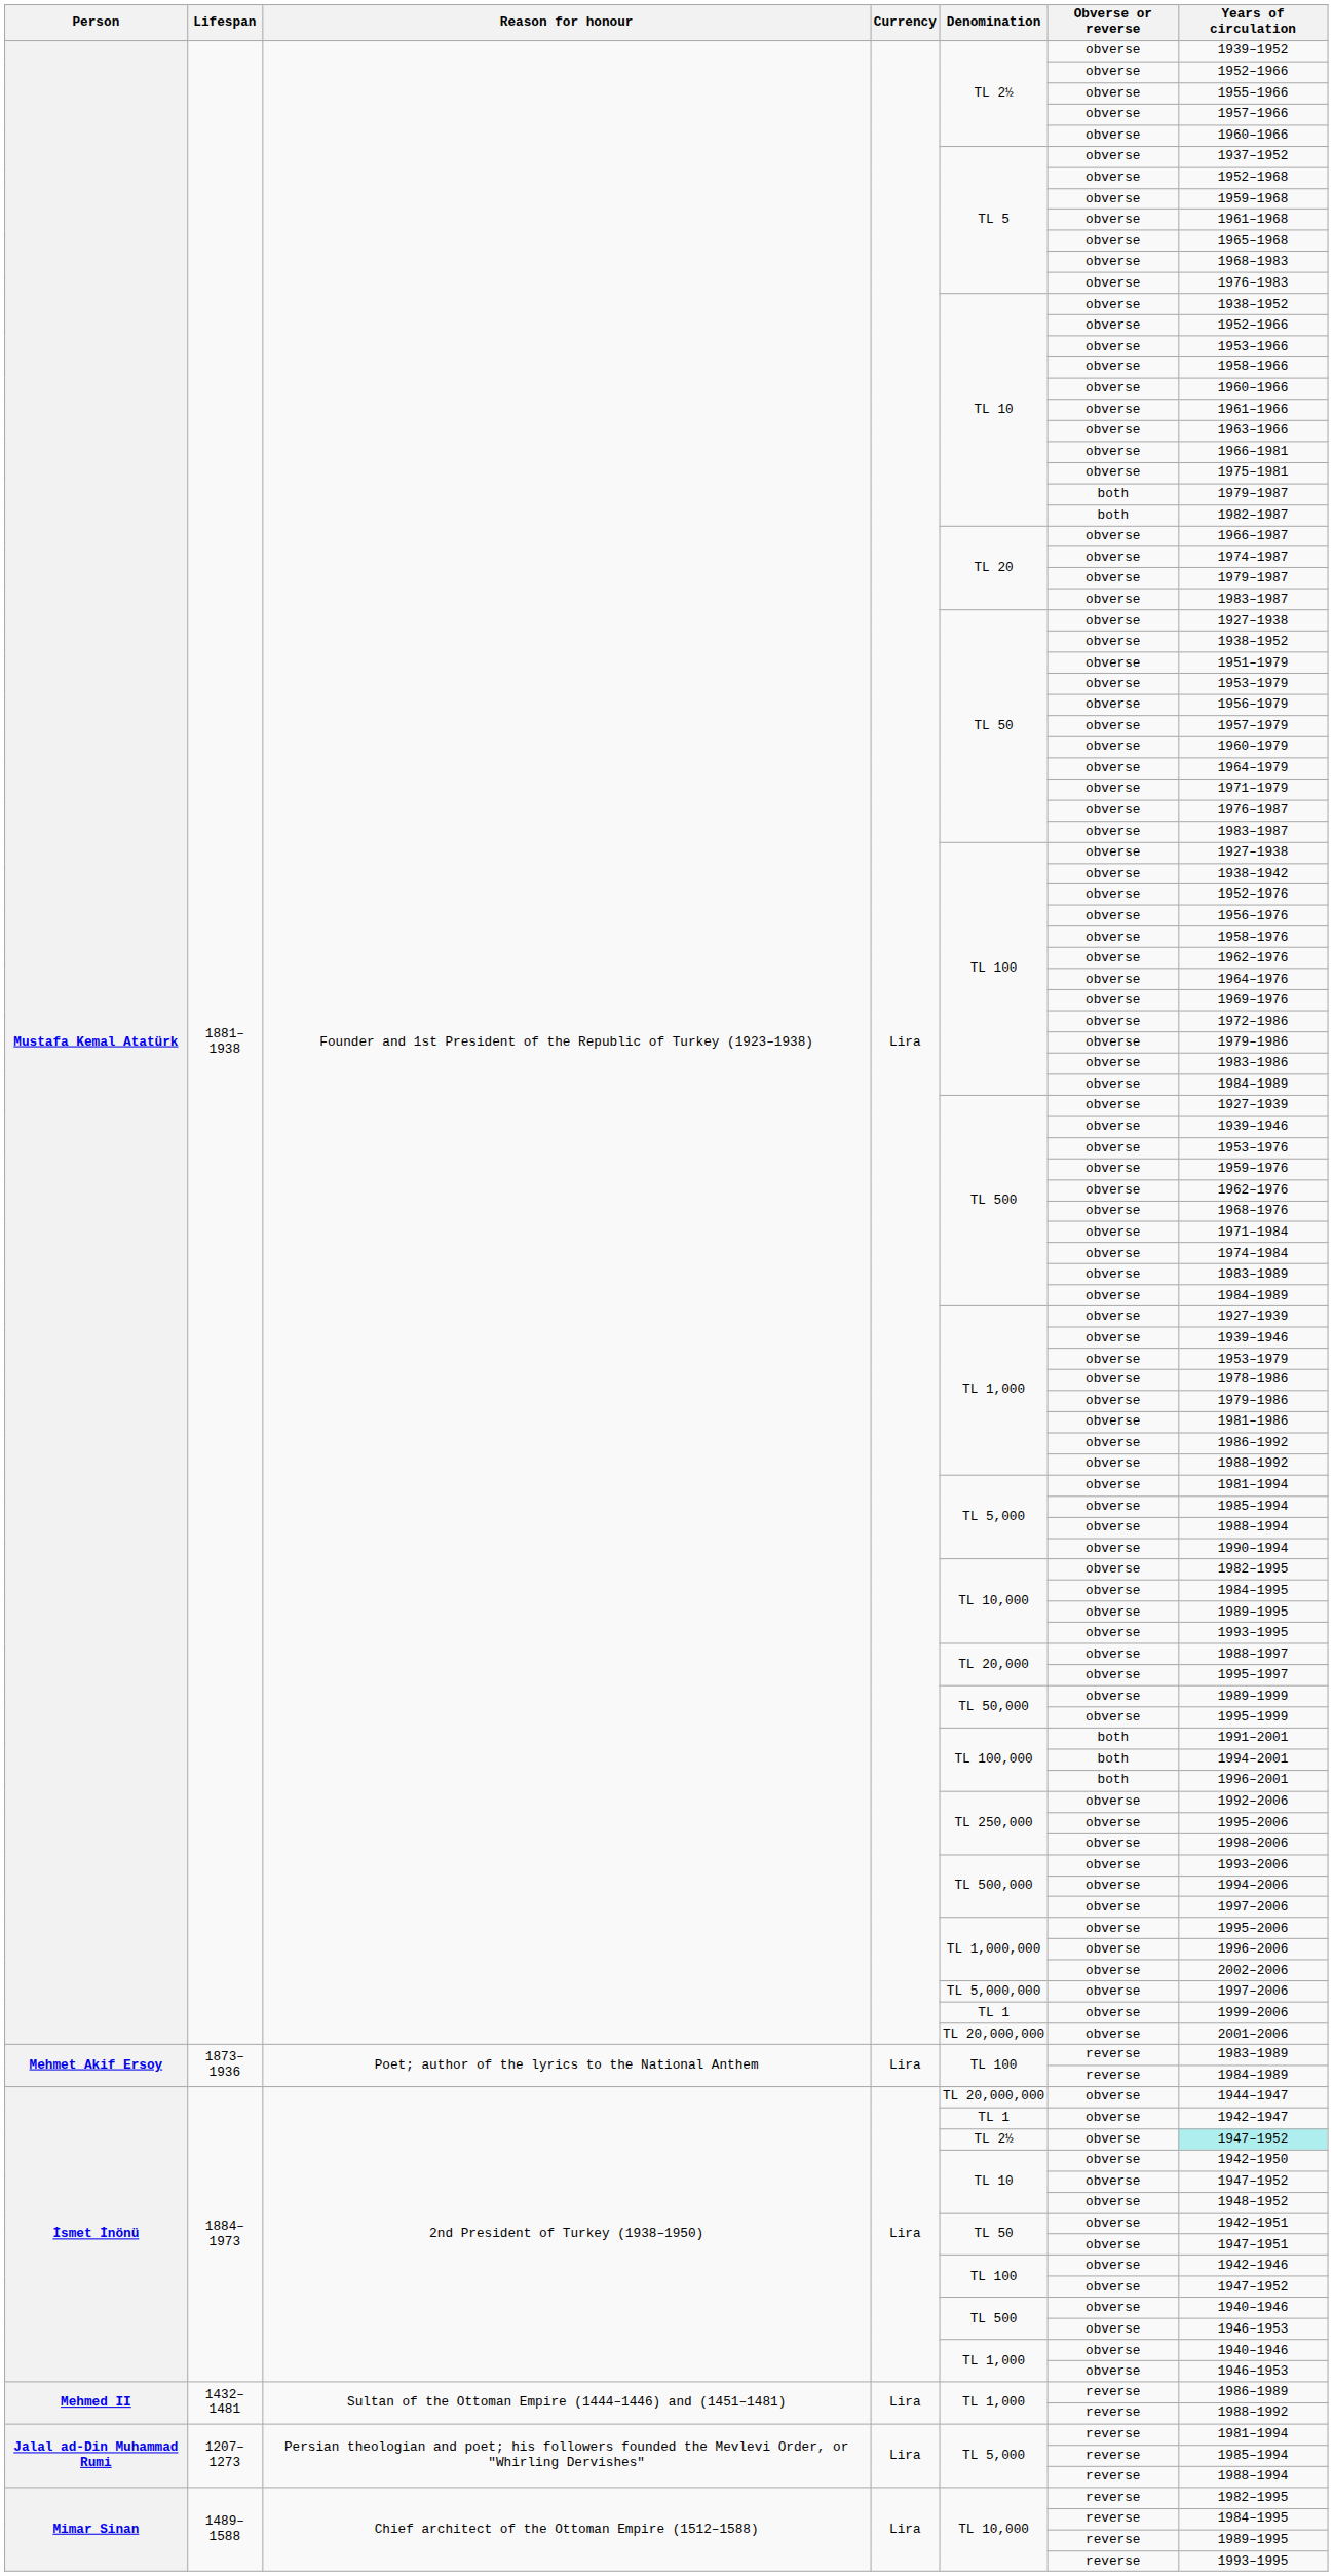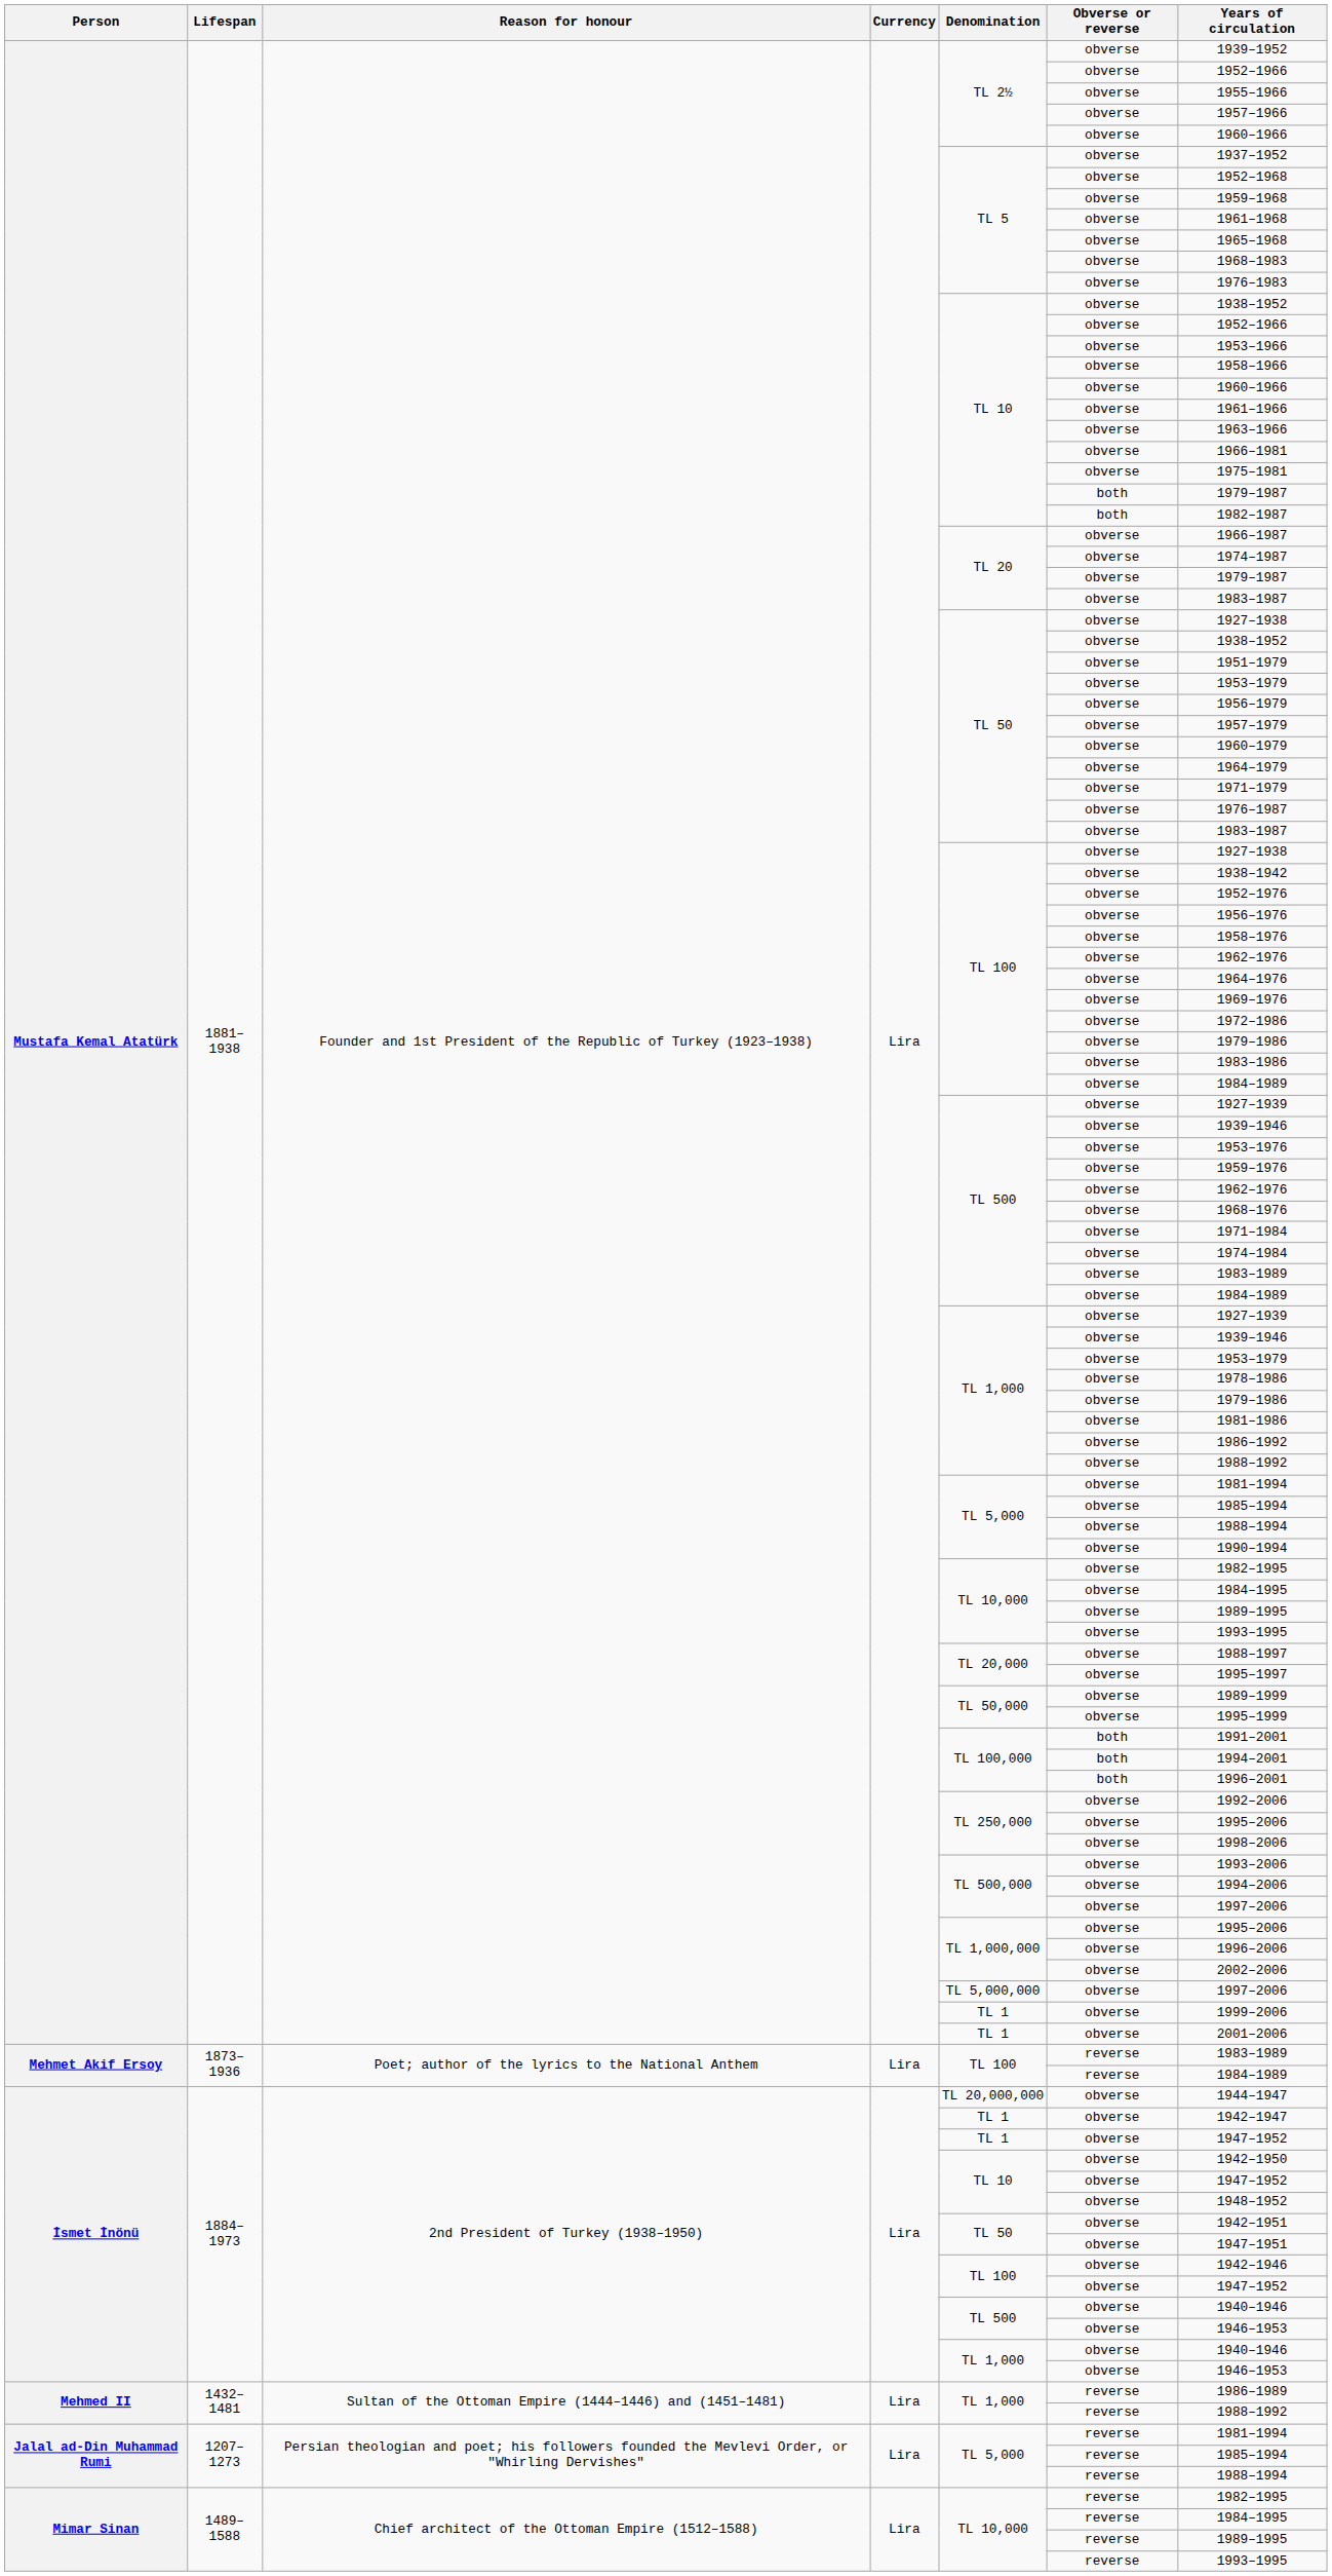row 96 | Denomination: TL 20,000,000 -> TL 1
row 101 | Denomination: TL 2½ -> TL 1
row 101 | Years of circulation: paleturquoise background -> no background
